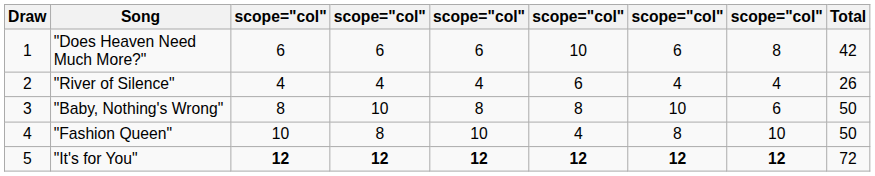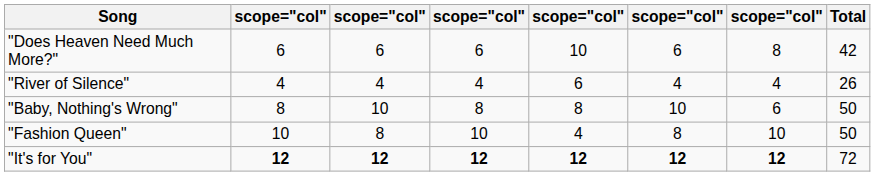- column: Draw | 1 | 2 | 3 | 4 | 5
